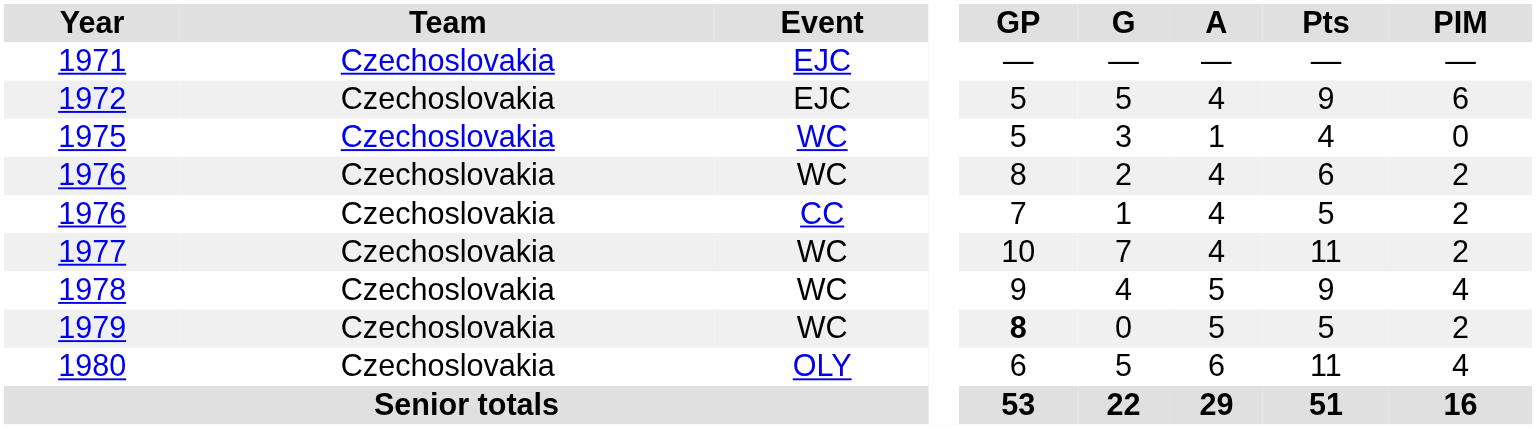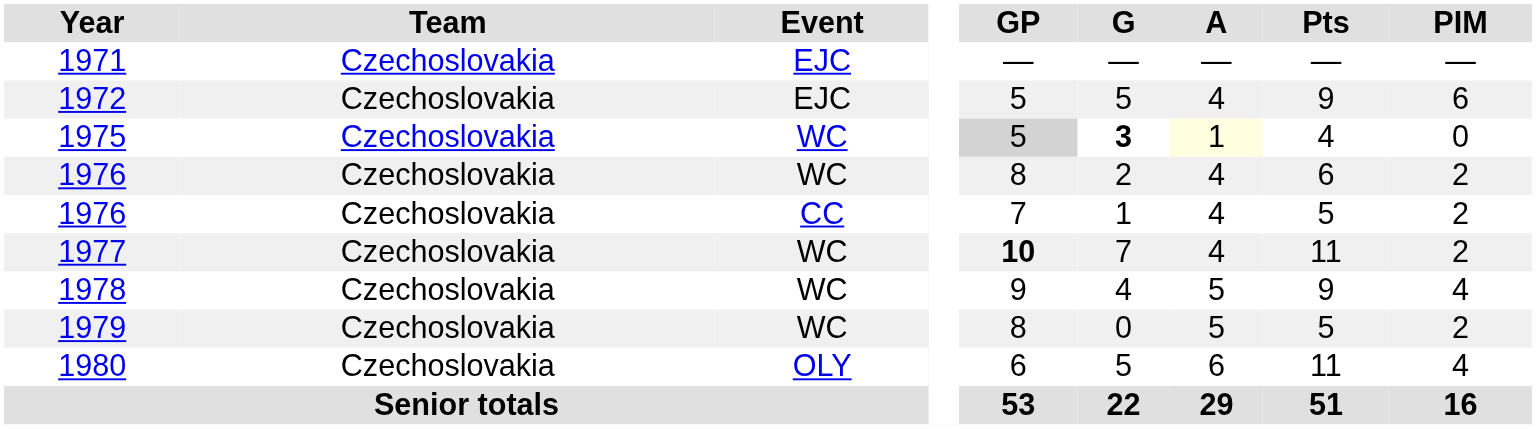1975 | GP: no background -> lightgrey background
1975 | G: normal -> bold
1975 | A: no background -> lightyellow background
1977 | GP: normal -> bold
1979 | GP: bold -> normal
